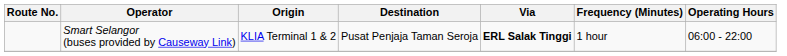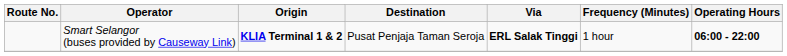Smart Selangor (buses provided by Causeway Link) | Origin: normal -> bold
Smart Selangor (buses provided by Causeway Link) | Operating Hours: normal -> bold
